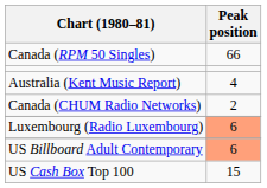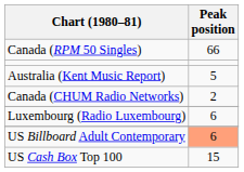row 4 | Peak position: 4 -> 5
row 6 | Peak position: lightsalmon background -> no background
